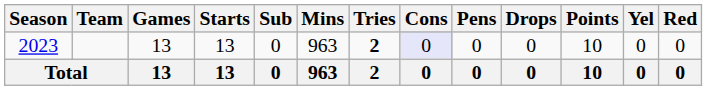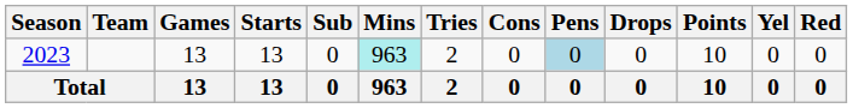2023 | Mins: no background -> paleturquoise background
2023 | Tries: bold -> normal
2023 | Cons: lavender background -> no background
2023 | Pens: no background -> lightblue background
